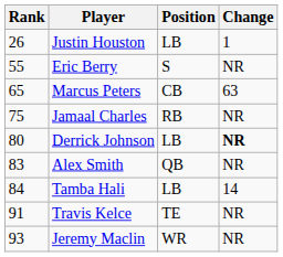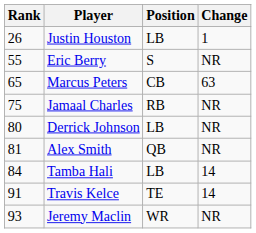Derrick Johnson | Change: bold -> normal
Alex Smith | Rank: 83 -> 81
Travis Kelce | Change: NR -> 14
